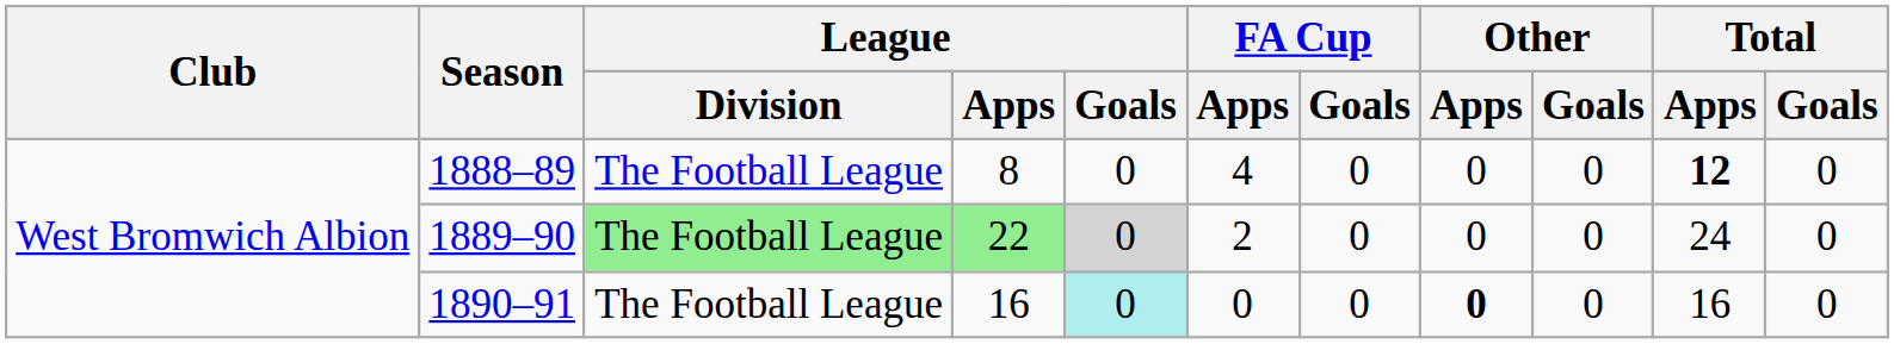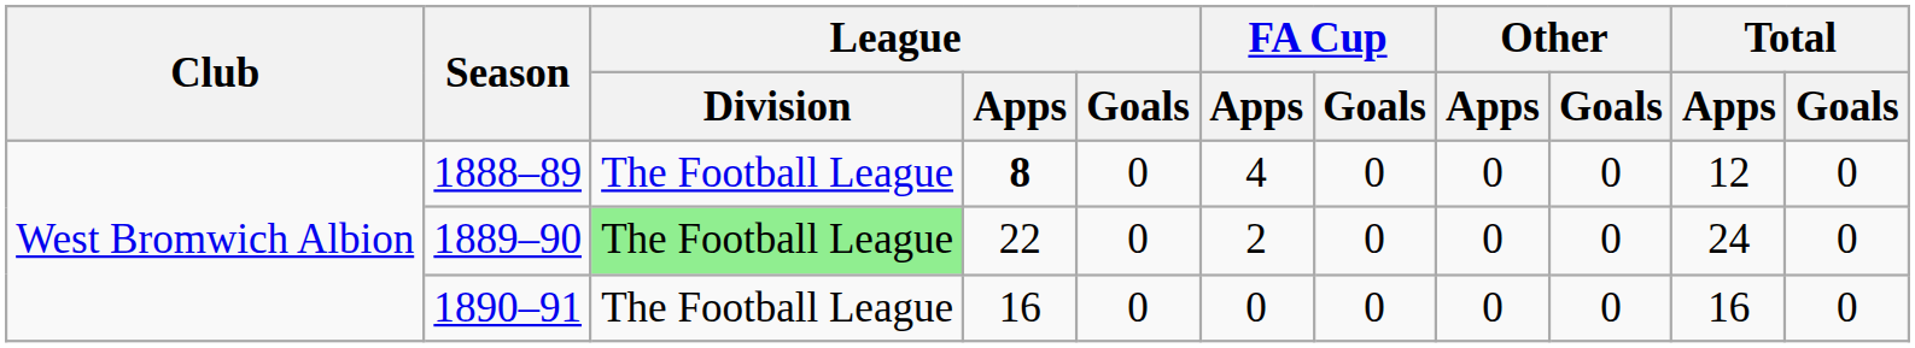1888–89 | League / Apps: normal -> bold
1888–89 | Total / Apps: bold -> normal
1889–90 | League / Apps: lightgreen background -> no background
1889–90 | League / Goals: lightgrey background -> no background
1890–91 | League / Goals: paleturquoise background -> no background
1890–91 | Other / Apps: bold -> normal
